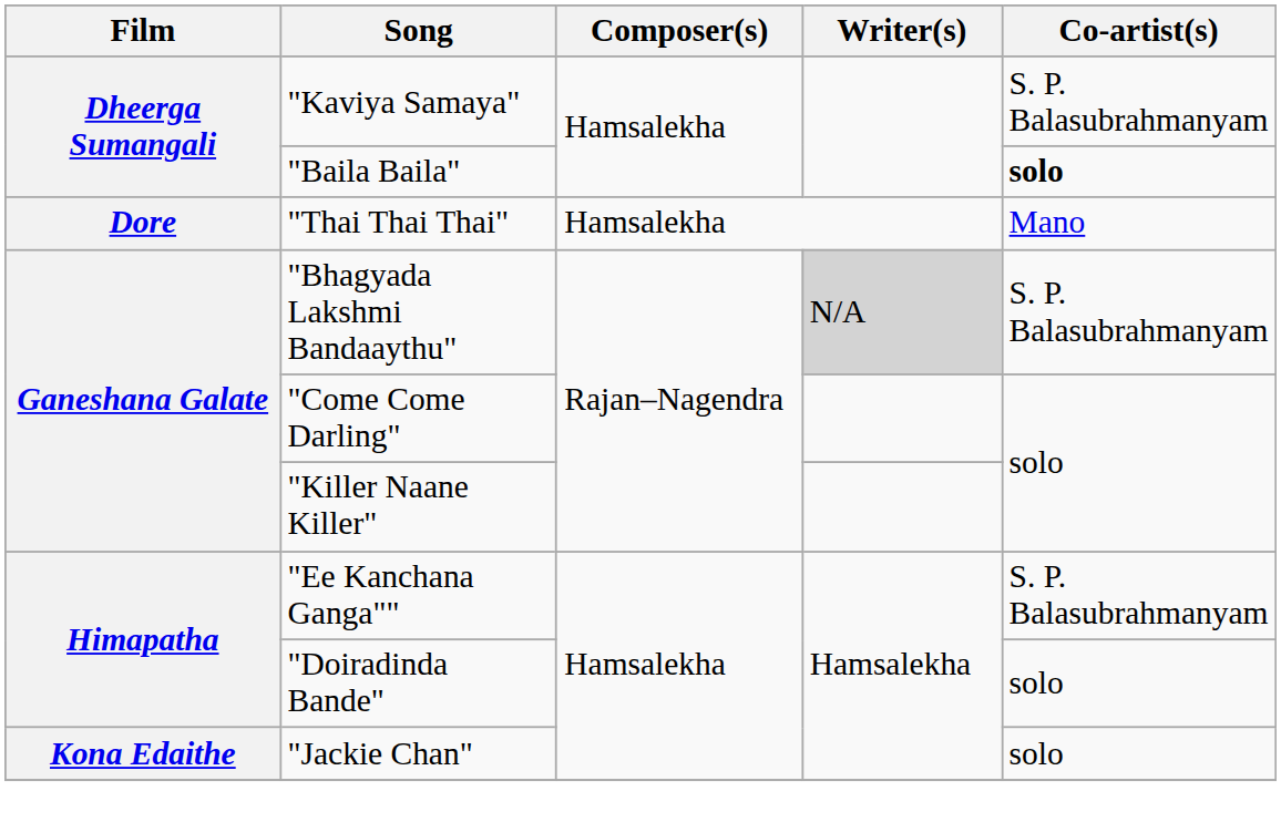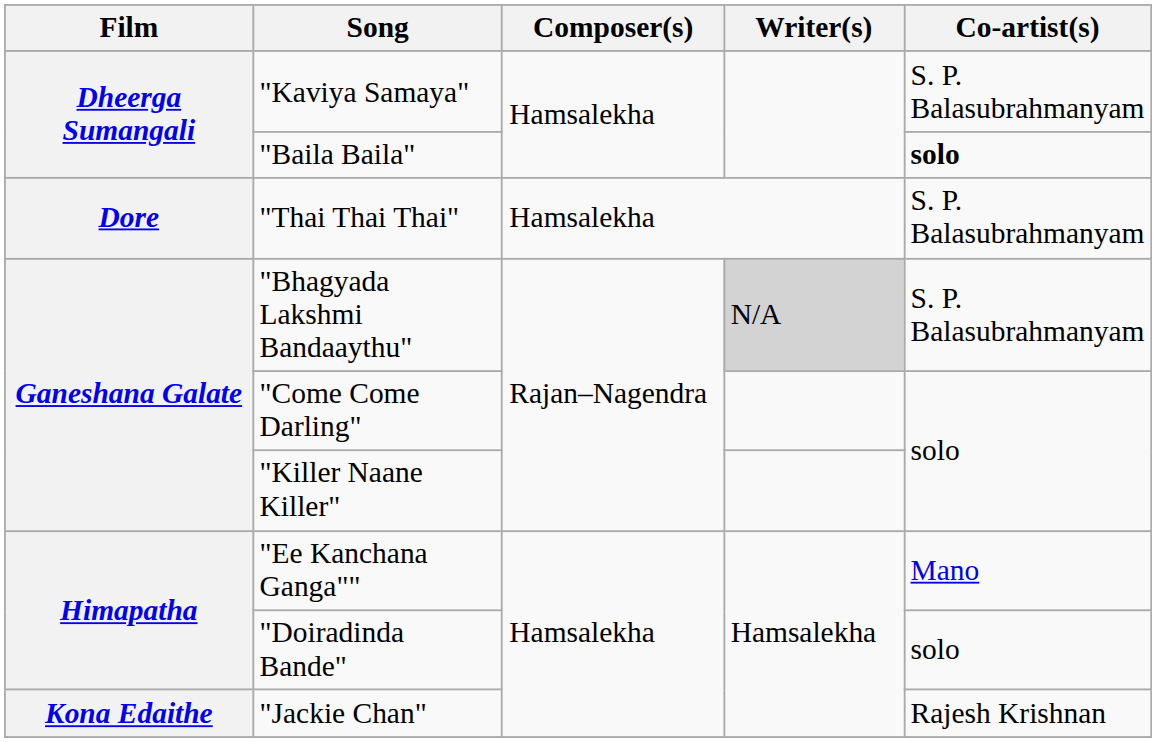"Thai Thai Thai" | Co-artist(s): Mano -> S. P. Balasubrahmanyam
"Ee Kanchana Ganga"" | Co-artist(s): S. P. Balasubrahmanyam -> Mano
"Jackie Chan" | Co-artist(s): solo -> Rajesh Krishnan
